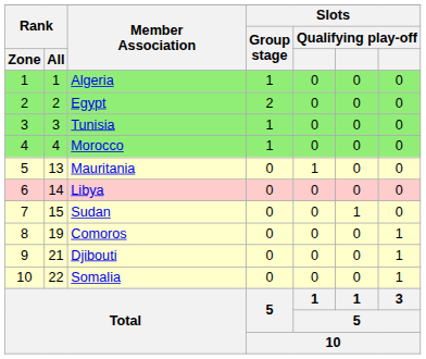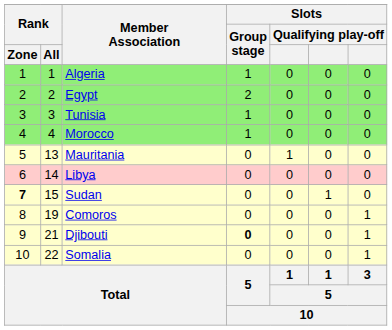Sudan | Rank / Zone: normal -> bold
Djibouti | Slots / Group stage: normal -> bold
